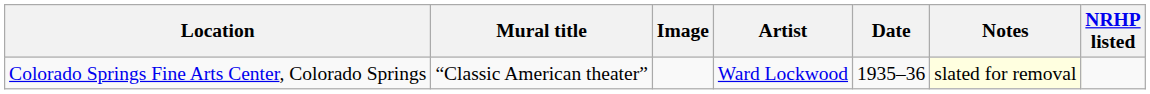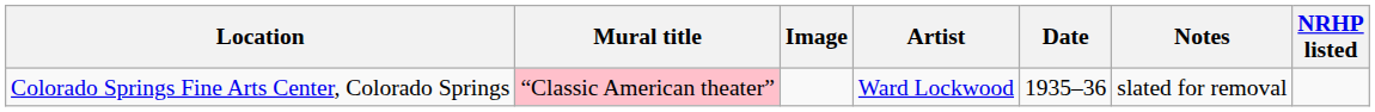Colorado Springs Fine Arts Center, Colorado Springs | Mural title: no background -> pink background
Colorado Springs Fine Arts Center, Colorado Springs | Notes: lightyellow background -> no background
